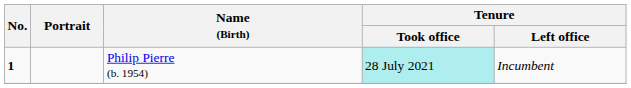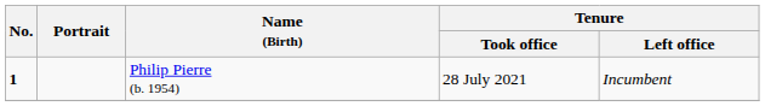Philip Pierre (b. 1954) | Tenure / Took office: paleturquoise background -> no background
